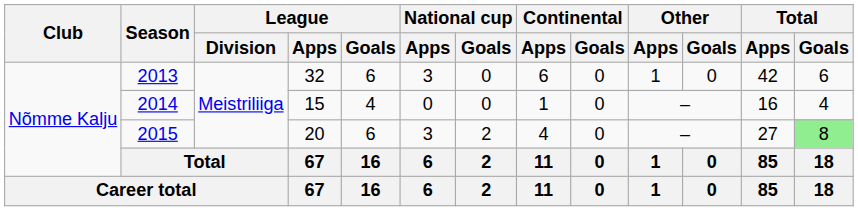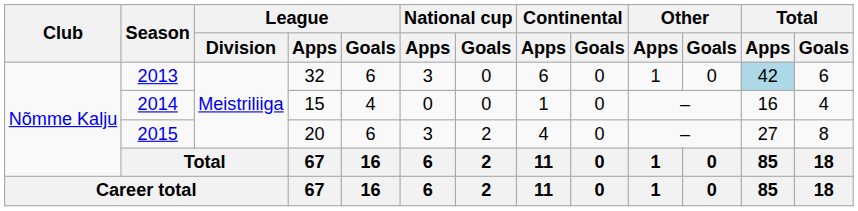2013 | Total / Apps: no background -> lightblue background
2015 | Total / Goals: lightgreen background -> no background
